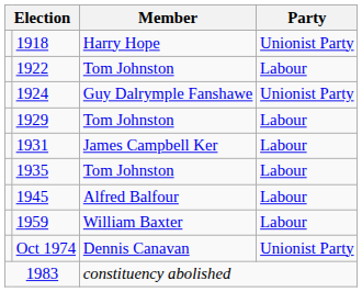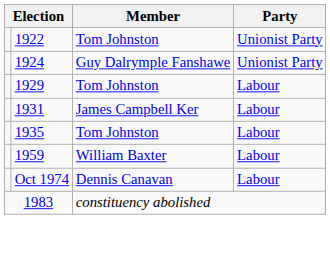- row: 1918 | Harry Hope | Unionist Party
1922 | Party: Labour -> Unionist Party
- row: 1945 | Alfred Balfour | Labour
Oct 1974 | Party: Unionist Party -> Labour
